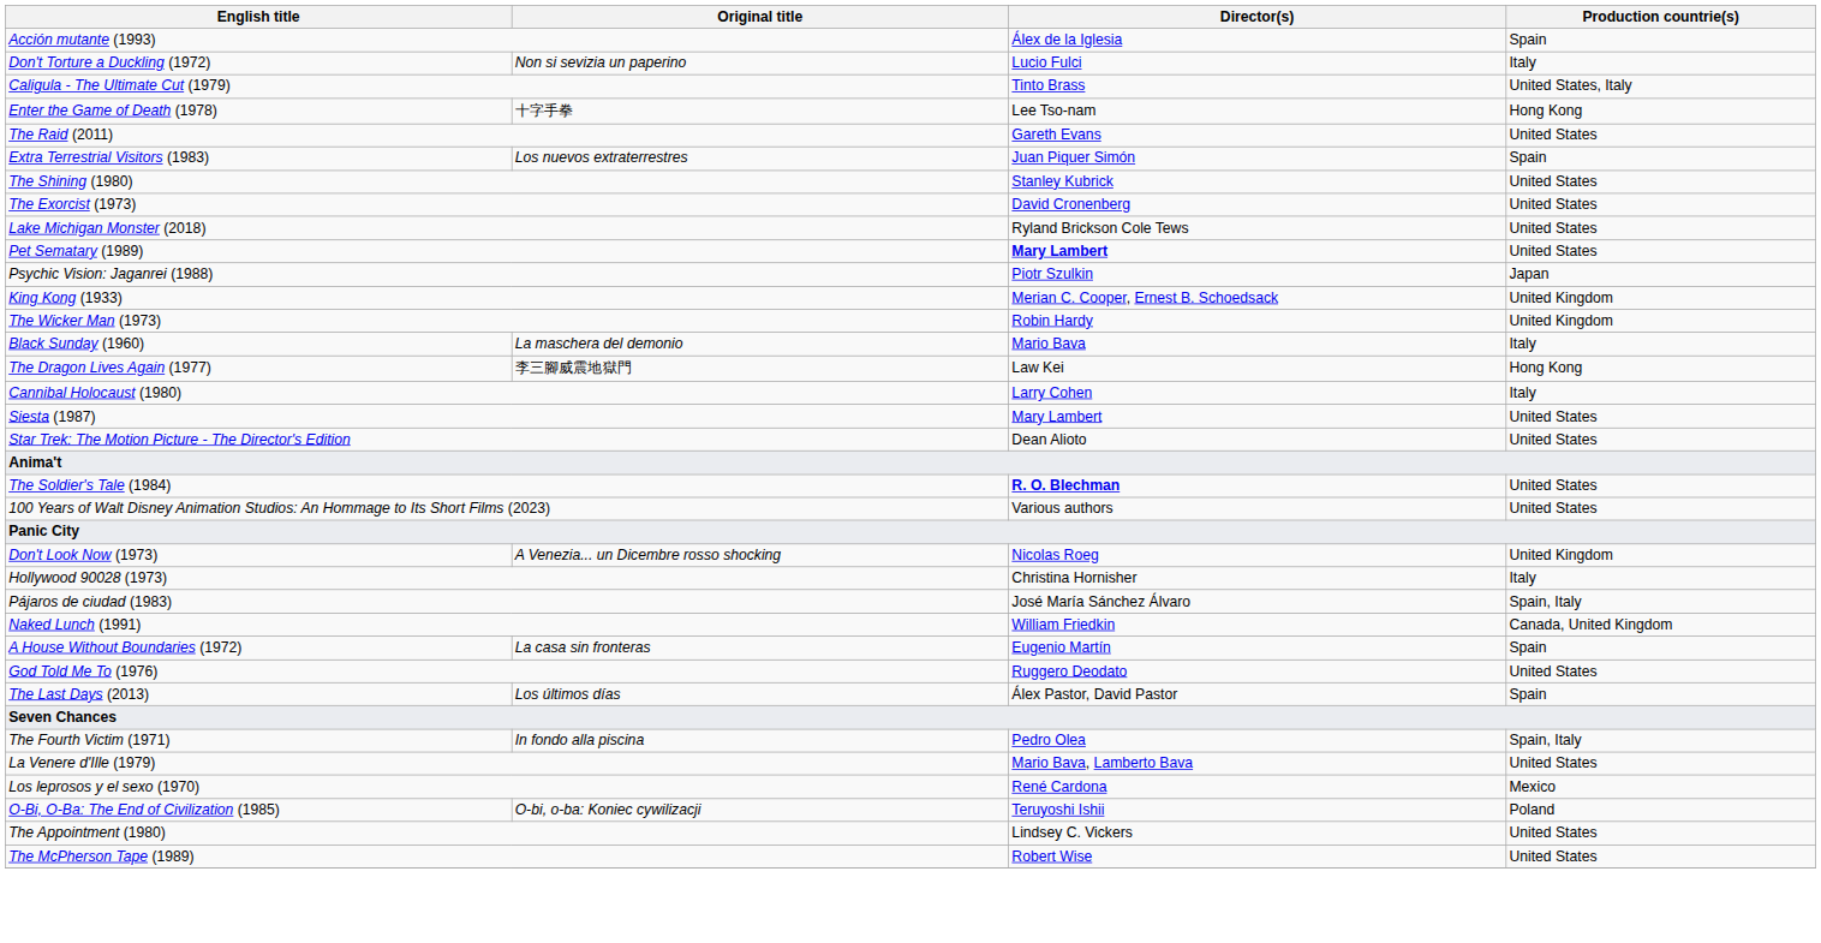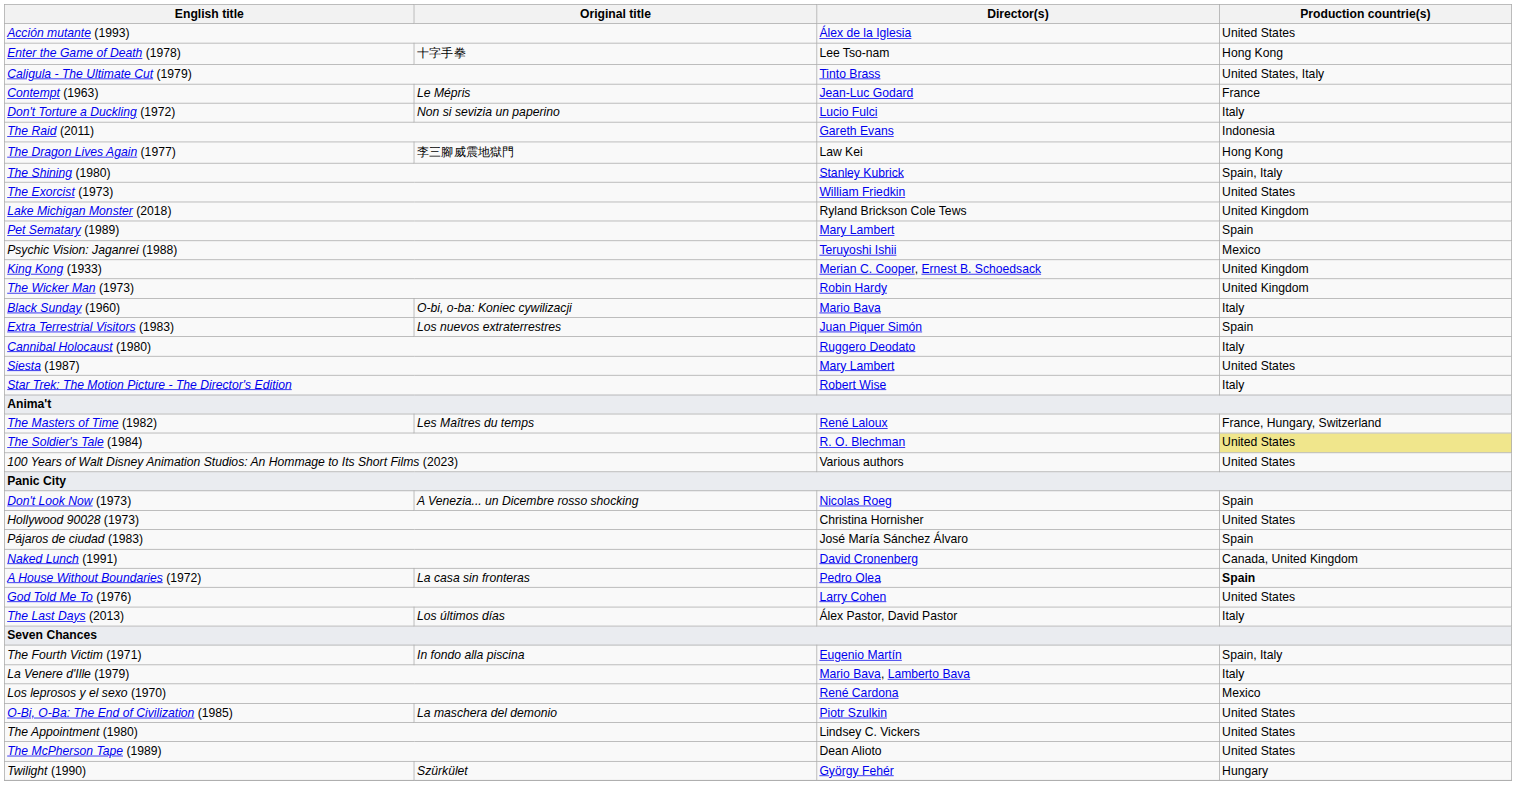Acción mutante (1993) | Production countrie(s): Spain -> United States
rows swapped: Don't Torture a Duckling (1972) <-> Enter the Game of Death (1978)
+ row: Contempt (1963) | Le Mépris | Jean-Luc Godard | France
The Raid (2011) | Production countrie(s): United States -> Indonesia
rows swapped: Extra Terrestrial Visitors (1983) <-> The Dragon Lives Again (1977)
The Shining (1980) | Production countrie(s): United States -> Spain, Italy
The Exorcist (1973) | Director(s): David Cronenberg -> William Friedkin
Lake Michigan Monster (2018) | Production countrie(s): United States -> United Kingdom
Pet Sematary (1989) | Director(s): bold -> normal
Pet Sematary (1989) | Production countrie(s): United States -> Spain
Psychic Vision: Jaganrei (1988) | Director(s): Piotr Szulkin -> Teruyoshi Ishii
Psychic Vision: Jaganrei (1988) | Production countrie(s): Japan -> Mexico
Black Sunday (1960) | Original title: La maschera del demonio -> O-bi, o-ba: Koniec cywilizacji
Cannibal Holocaust (1980) | Director(s): Larry Cohen -> Ruggero Deodato
Star Trek: The Motion Picture - The Director's Edition | Director(s): Dean Alioto -> Robert Wise
Star Trek: The Motion Picture - The Director's Edition | Production countrie(s): United States -> Italy
+ row: The Masters of Time (1982) | Les Maîtres du temps | René Laloux | France, Hungary, Switzerland
The Soldier's Tale (1984) | Director(s): bold -> normal
The Soldier's Tale (1984) | Production countrie(s): no background -> khaki background
Don't Look Now (1973) | Production countrie(s): United Kingdom -> Spain
Hollywood 90028 (1973) | Production countrie(s): Italy -> United States
Pájaros de ciudad (1983) | Production countrie(s): Spain, Italy -> Spain
Naked Lunch (1991) | Director(s): William Friedkin -> David Cronenberg
A House Without Boundaries (1972) | Director(s): Eugenio Martín -> Pedro Olea
A House Without Boundaries (1972) | Production countrie(s): normal -> bold
God Told Me To (1976) | Director(s): Ruggero Deodato -> Larry Cohen
The Last Days (2013) | Production countrie(s): Spain -> Italy
The Fourth Victim (1971) | Director(s): Pedro Olea -> Eugenio Martín
La Venere d'Ille (1979) | Production countrie(s): United States -> Italy
O-Bi, O-Ba: The End of Civilization (1985) | Original title: O-bi, o-ba: Koniec cywilizacji -> La maschera del demonio
O-Bi, O-Ba: The End of Civilization (1985) | Director(s): Teruyoshi Ishii -> Piotr Szulkin
O-Bi, O-Ba: The End of Civilization (1985) | Production countrie(s): Poland -> United States
The McPherson Tape (1989) | Director(s): Robert Wise -> Dean Alioto
+ row: Twilight (1990) | Szürkület | György Fehér | Hungary
